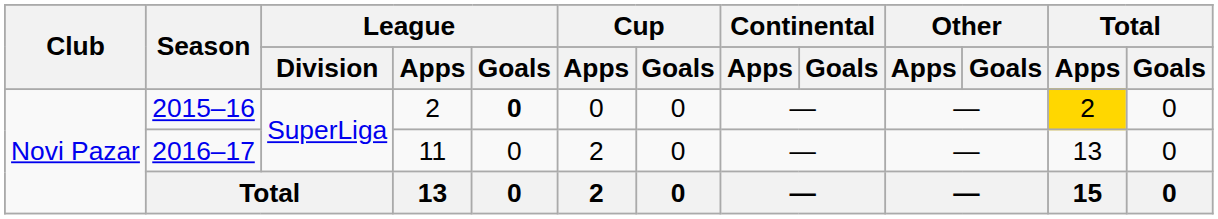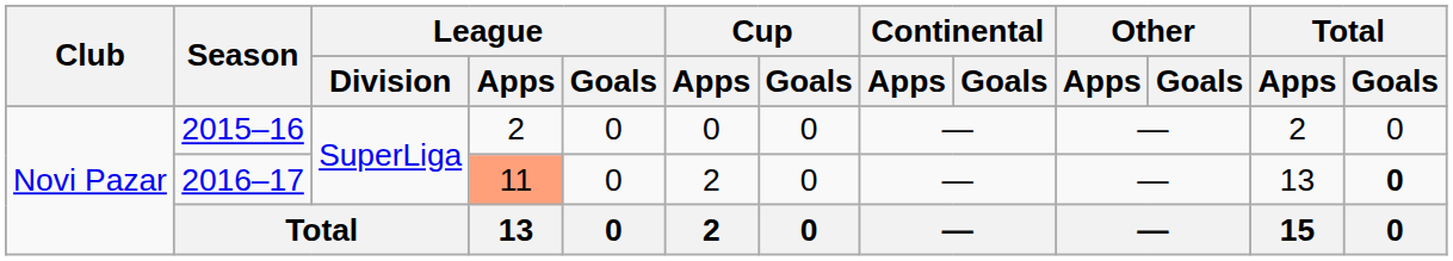2015–16 | League / Goals: bold -> normal
2015–16 | Total / Apps: gold background -> no background
2016–17 | League / Apps: no background -> lightsalmon background
2016–17 | Total / Goals: normal -> bold
